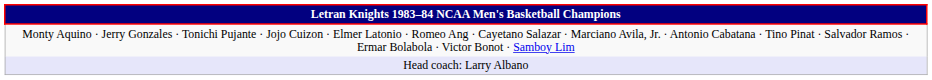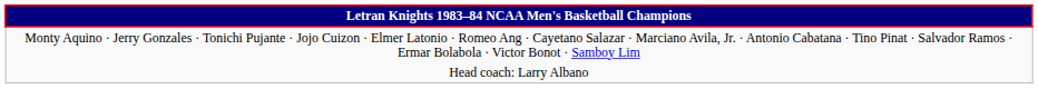row 3 | column 1: lavender background -> no background
